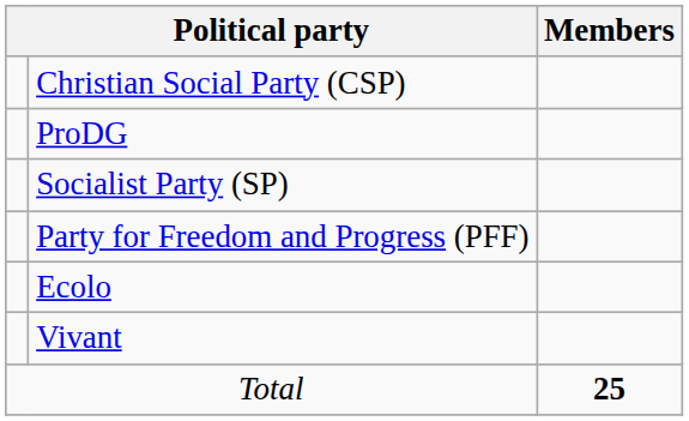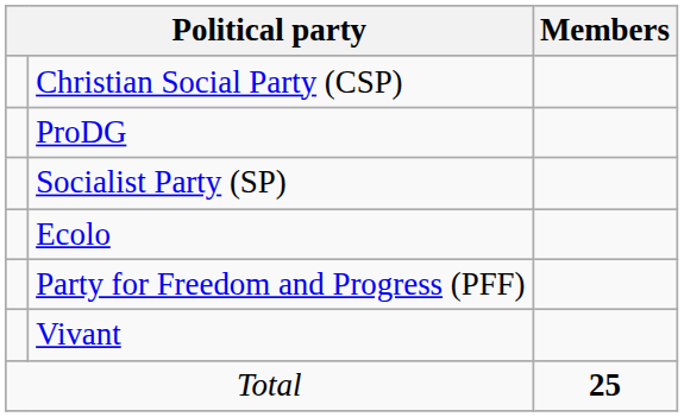rows swapped: Party for Freedom and Progress (PFF) <-> Ecolo
